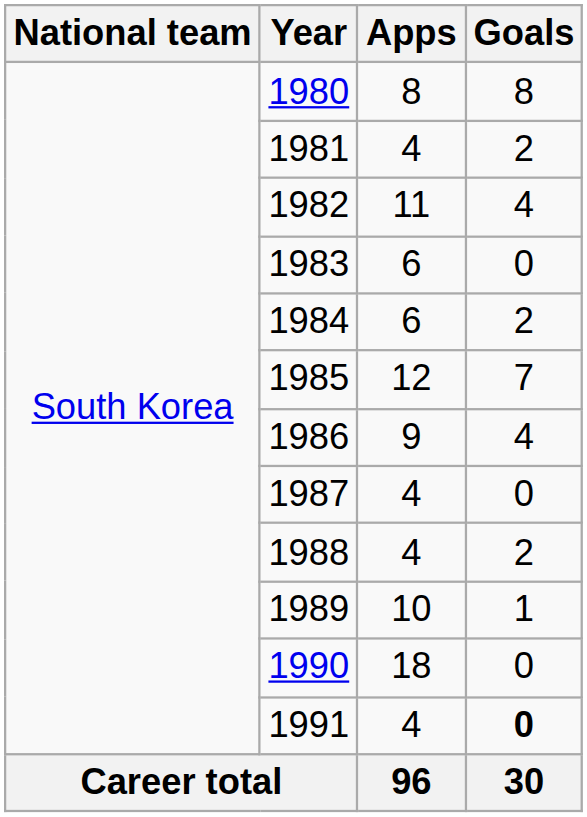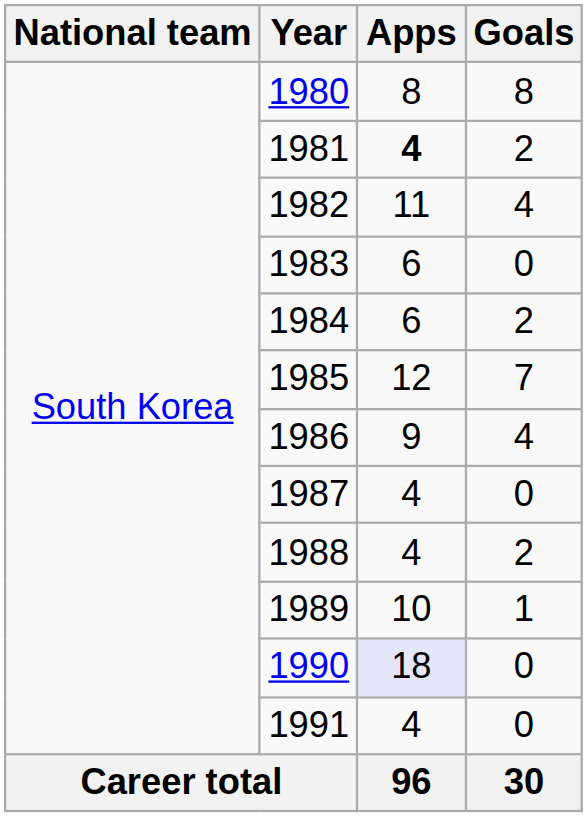1981 | Apps: normal -> bold
1990 | Apps: no background -> lavender background
1991 | Goals: bold -> normal
